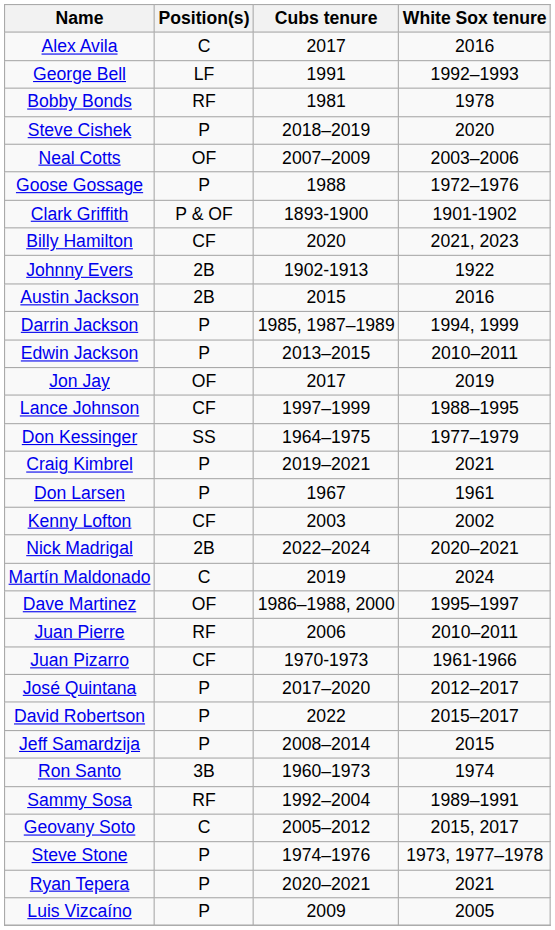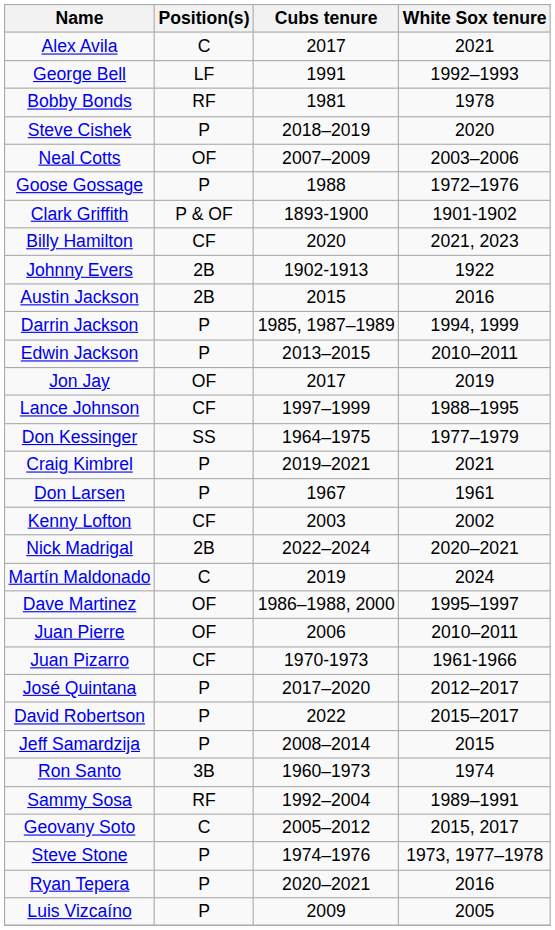Alex Avila | White Sox tenure: 2016 -> 2021
Juan Pierre | Position(s): RF -> OF
Ryan Tepera | White Sox tenure: 2021 -> 2016
